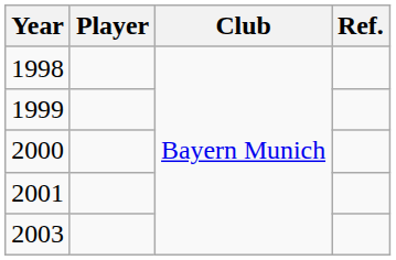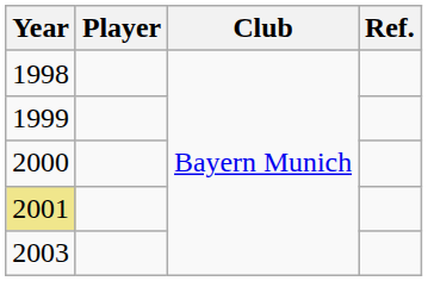2001 | Year: no background -> khaki background
